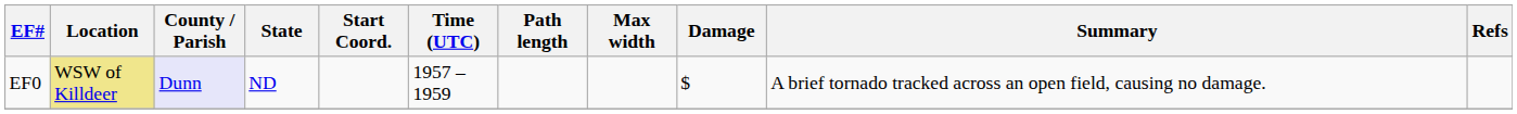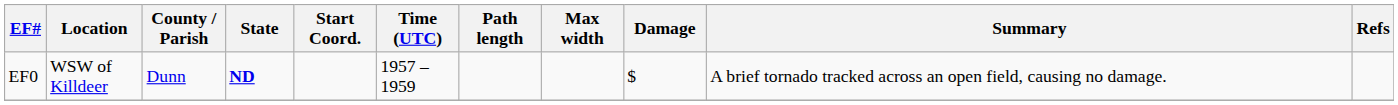EF0 | Location: khaki background -> no background
EF0 | County / Parish: lavender background -> no background
EF0 | State: normal -> bold
